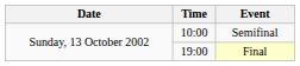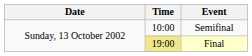Final | Time: no background -> khaki background
